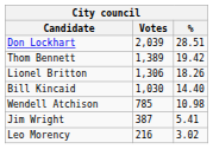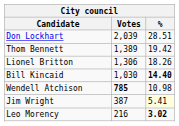Bill Kincaid | %: normal -> bold
Wendell Atchison | Votes: normal -> bold
Jim Wright | %: no background -> lightyellow background
Leo Morency | %: normal -> bold
